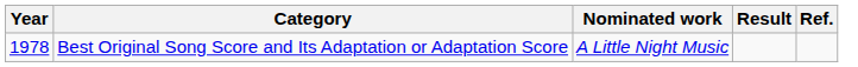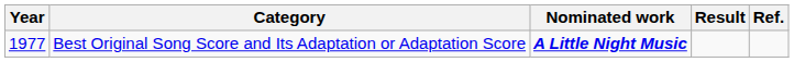row 2 | Year: 1978 -> 1977
row 2 | Nominated work: normal -> bold
